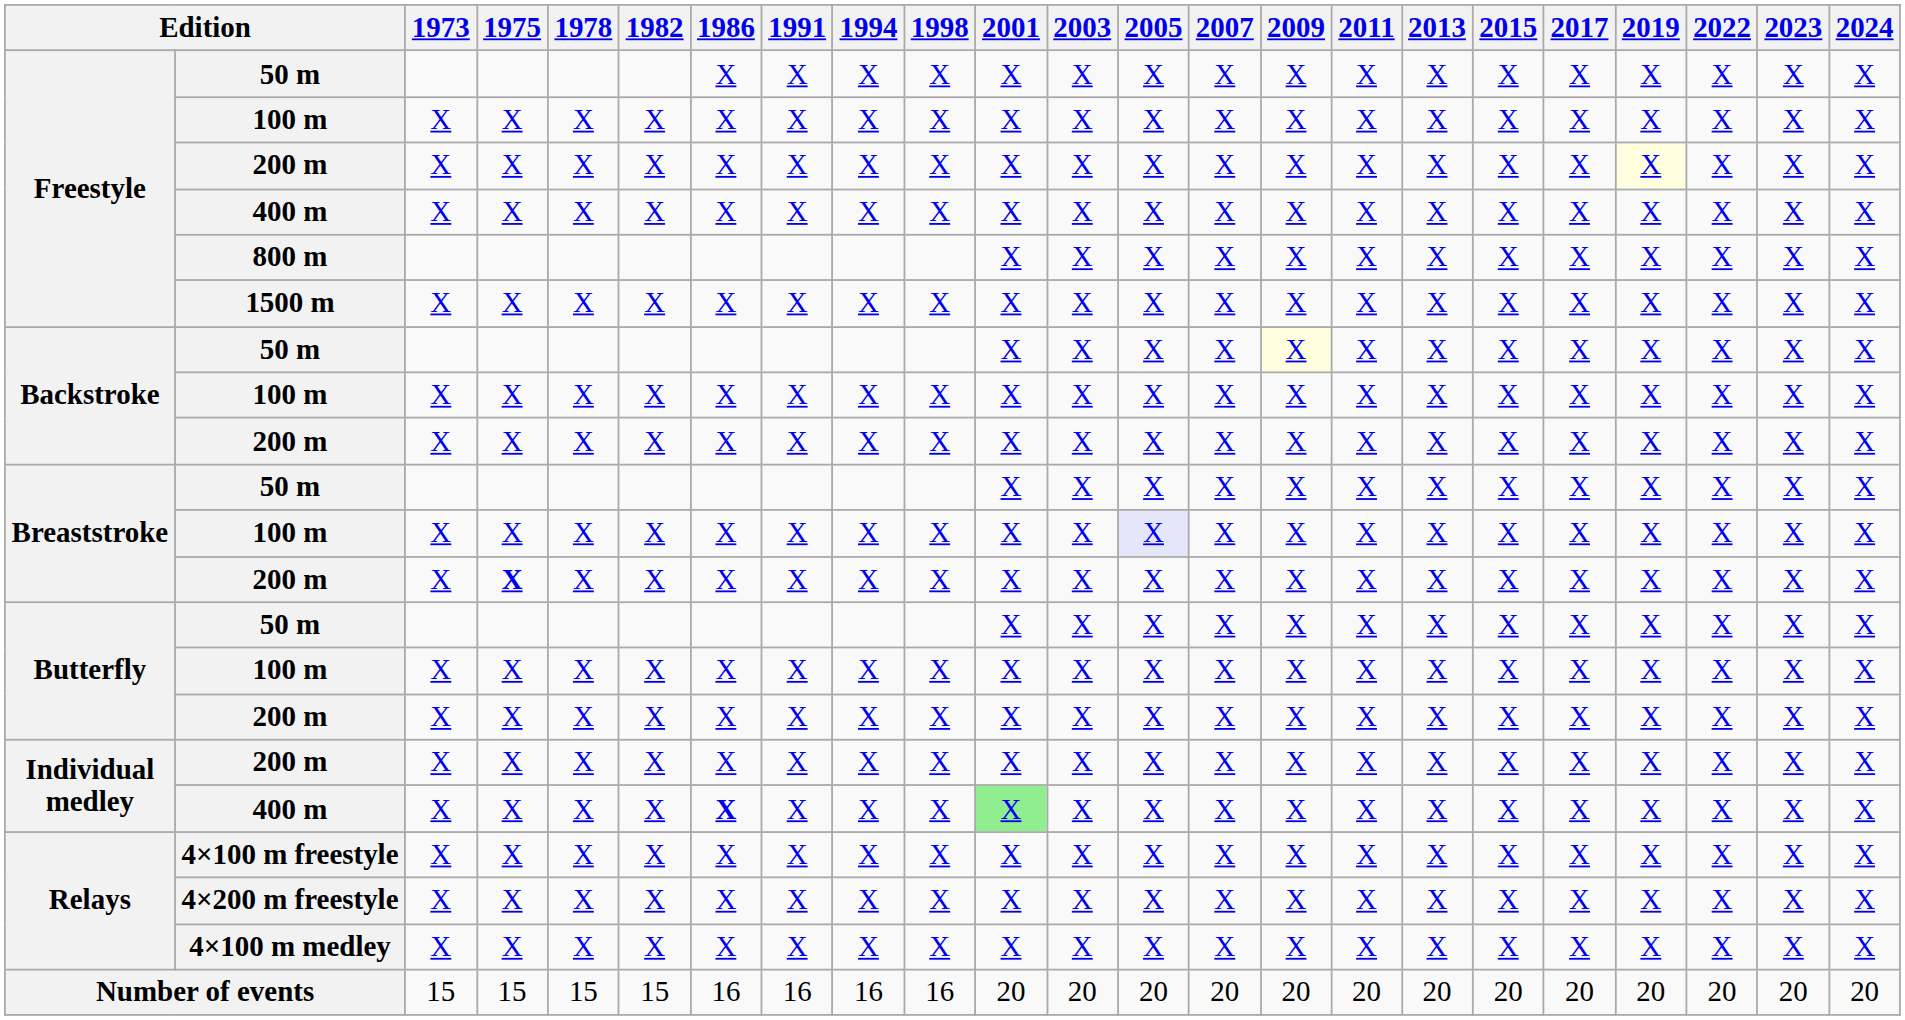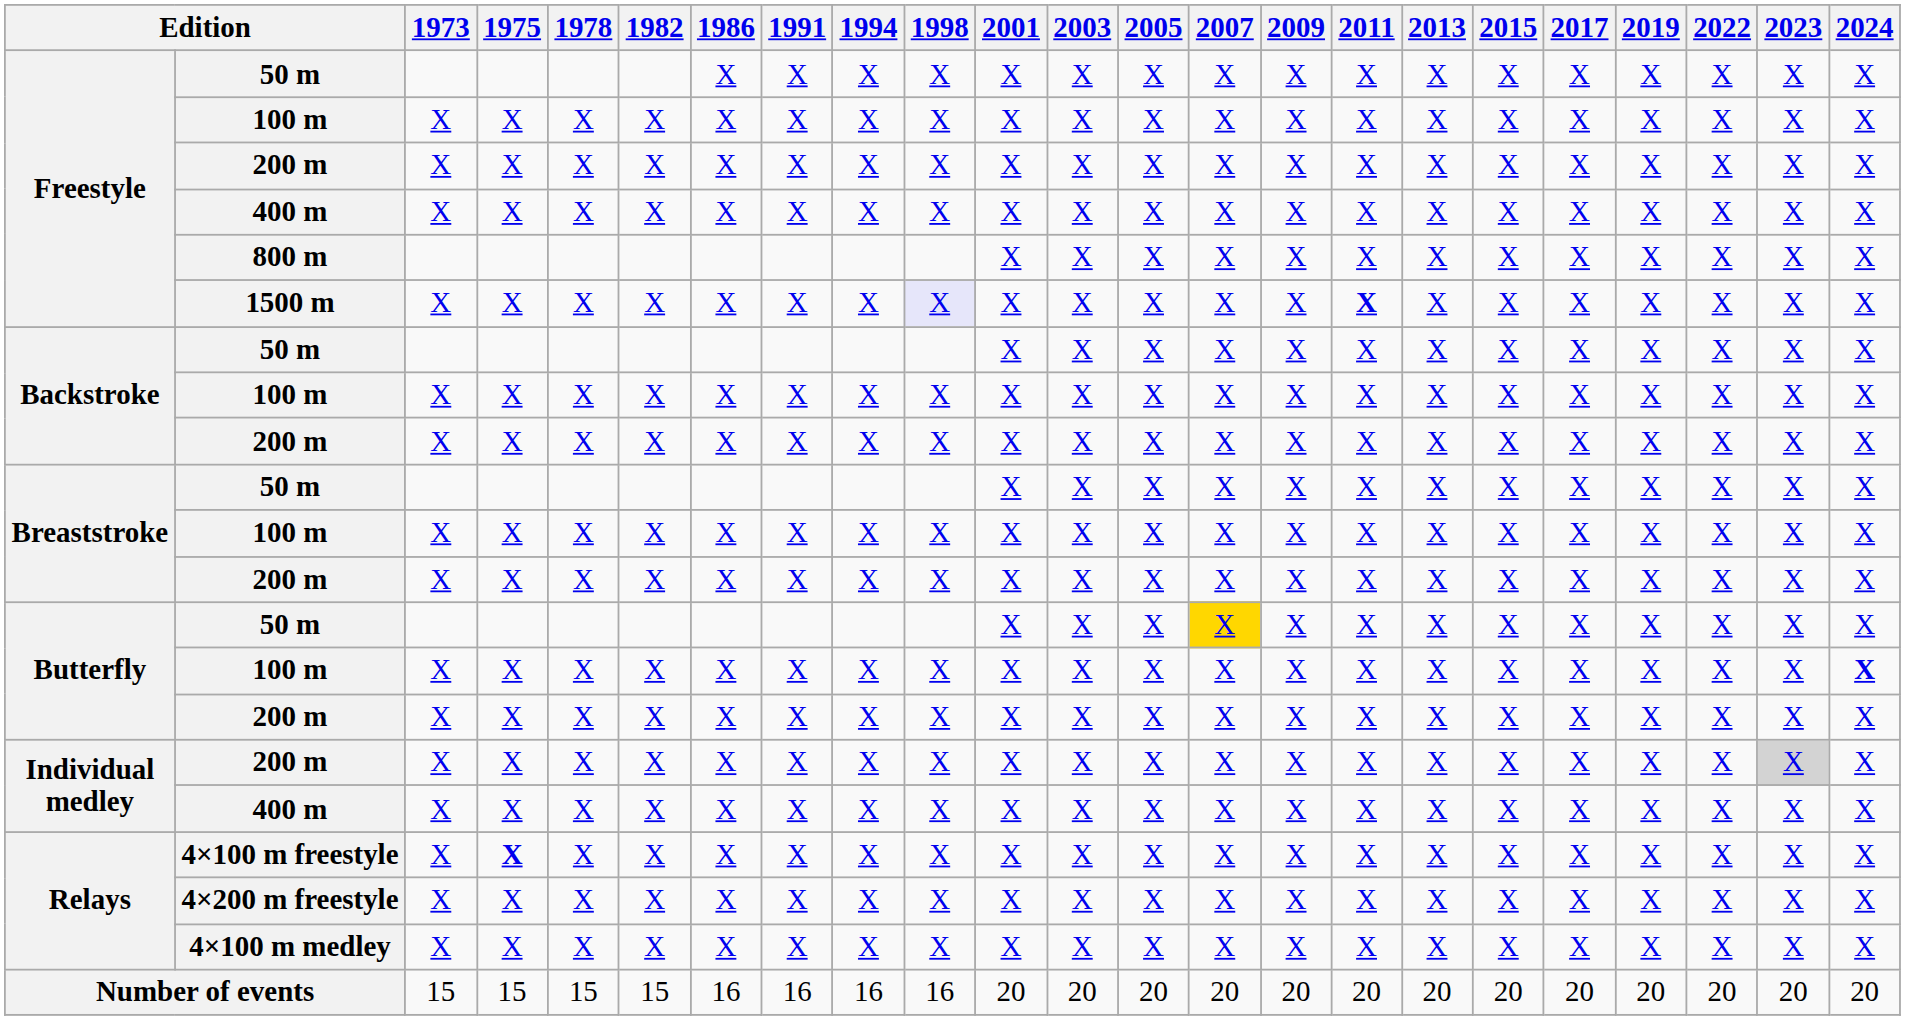Freestyle / 200 m | 2019: lightyellow background -> no background
1500 m | 1998: no background -> lavender background
1500 m | 2011: normal -> bold
Backstroke / 50 m | 2009: lightyellow background -> no background
Breaststroke / 100 m | 2005: lavender background -> no background
Breaststroke / 200 m | 1975: bold -> normal
Butterfly / 50 m | 2007: no background -> gold background
Butterfly / 100 m | 2024: normal -> bold
Individual medley / 200 m | 2023: no background -> lightgrey background
Individual medley / 400 m | 1986: bold -> normal
Individual medley / 400 m | 2001: lightgreen background -> no background
4×100 m freestyle | 1975: normal -> bold
